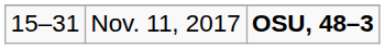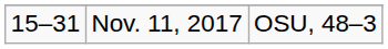Nov. 11, 2017 | column 3: bold -> normal
